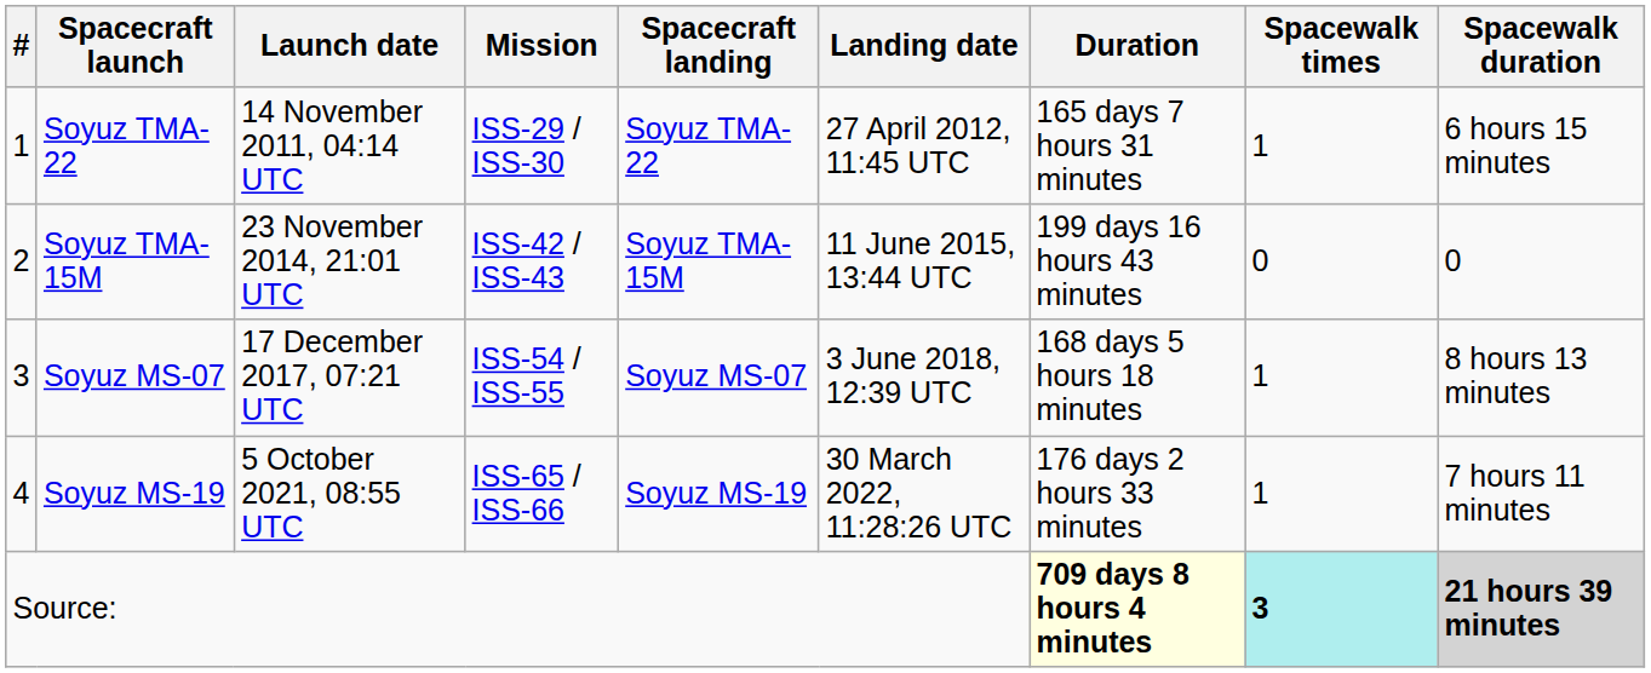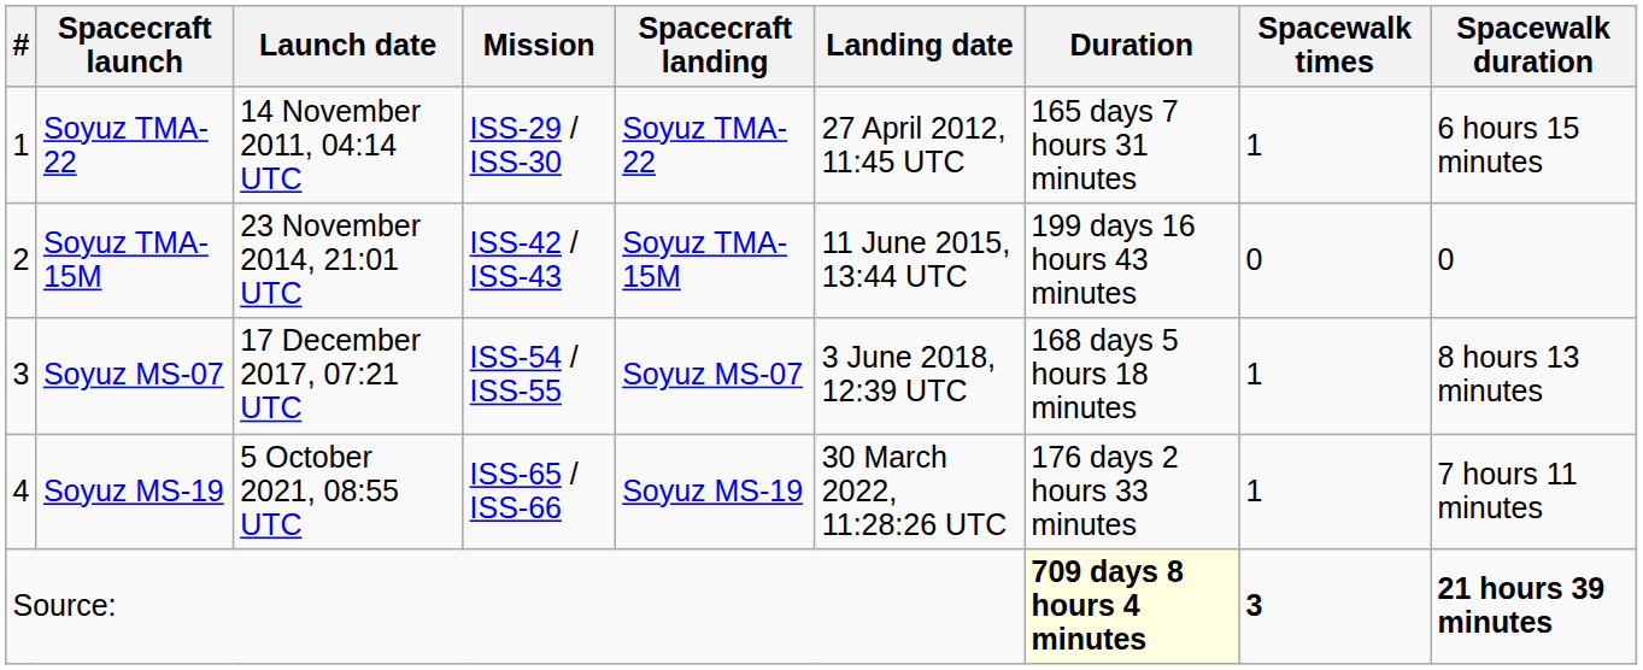Source: | Spacewalk times: paleturquoise background -> no background
Source: | Spacewalk duration: lightgrey background -> no background
